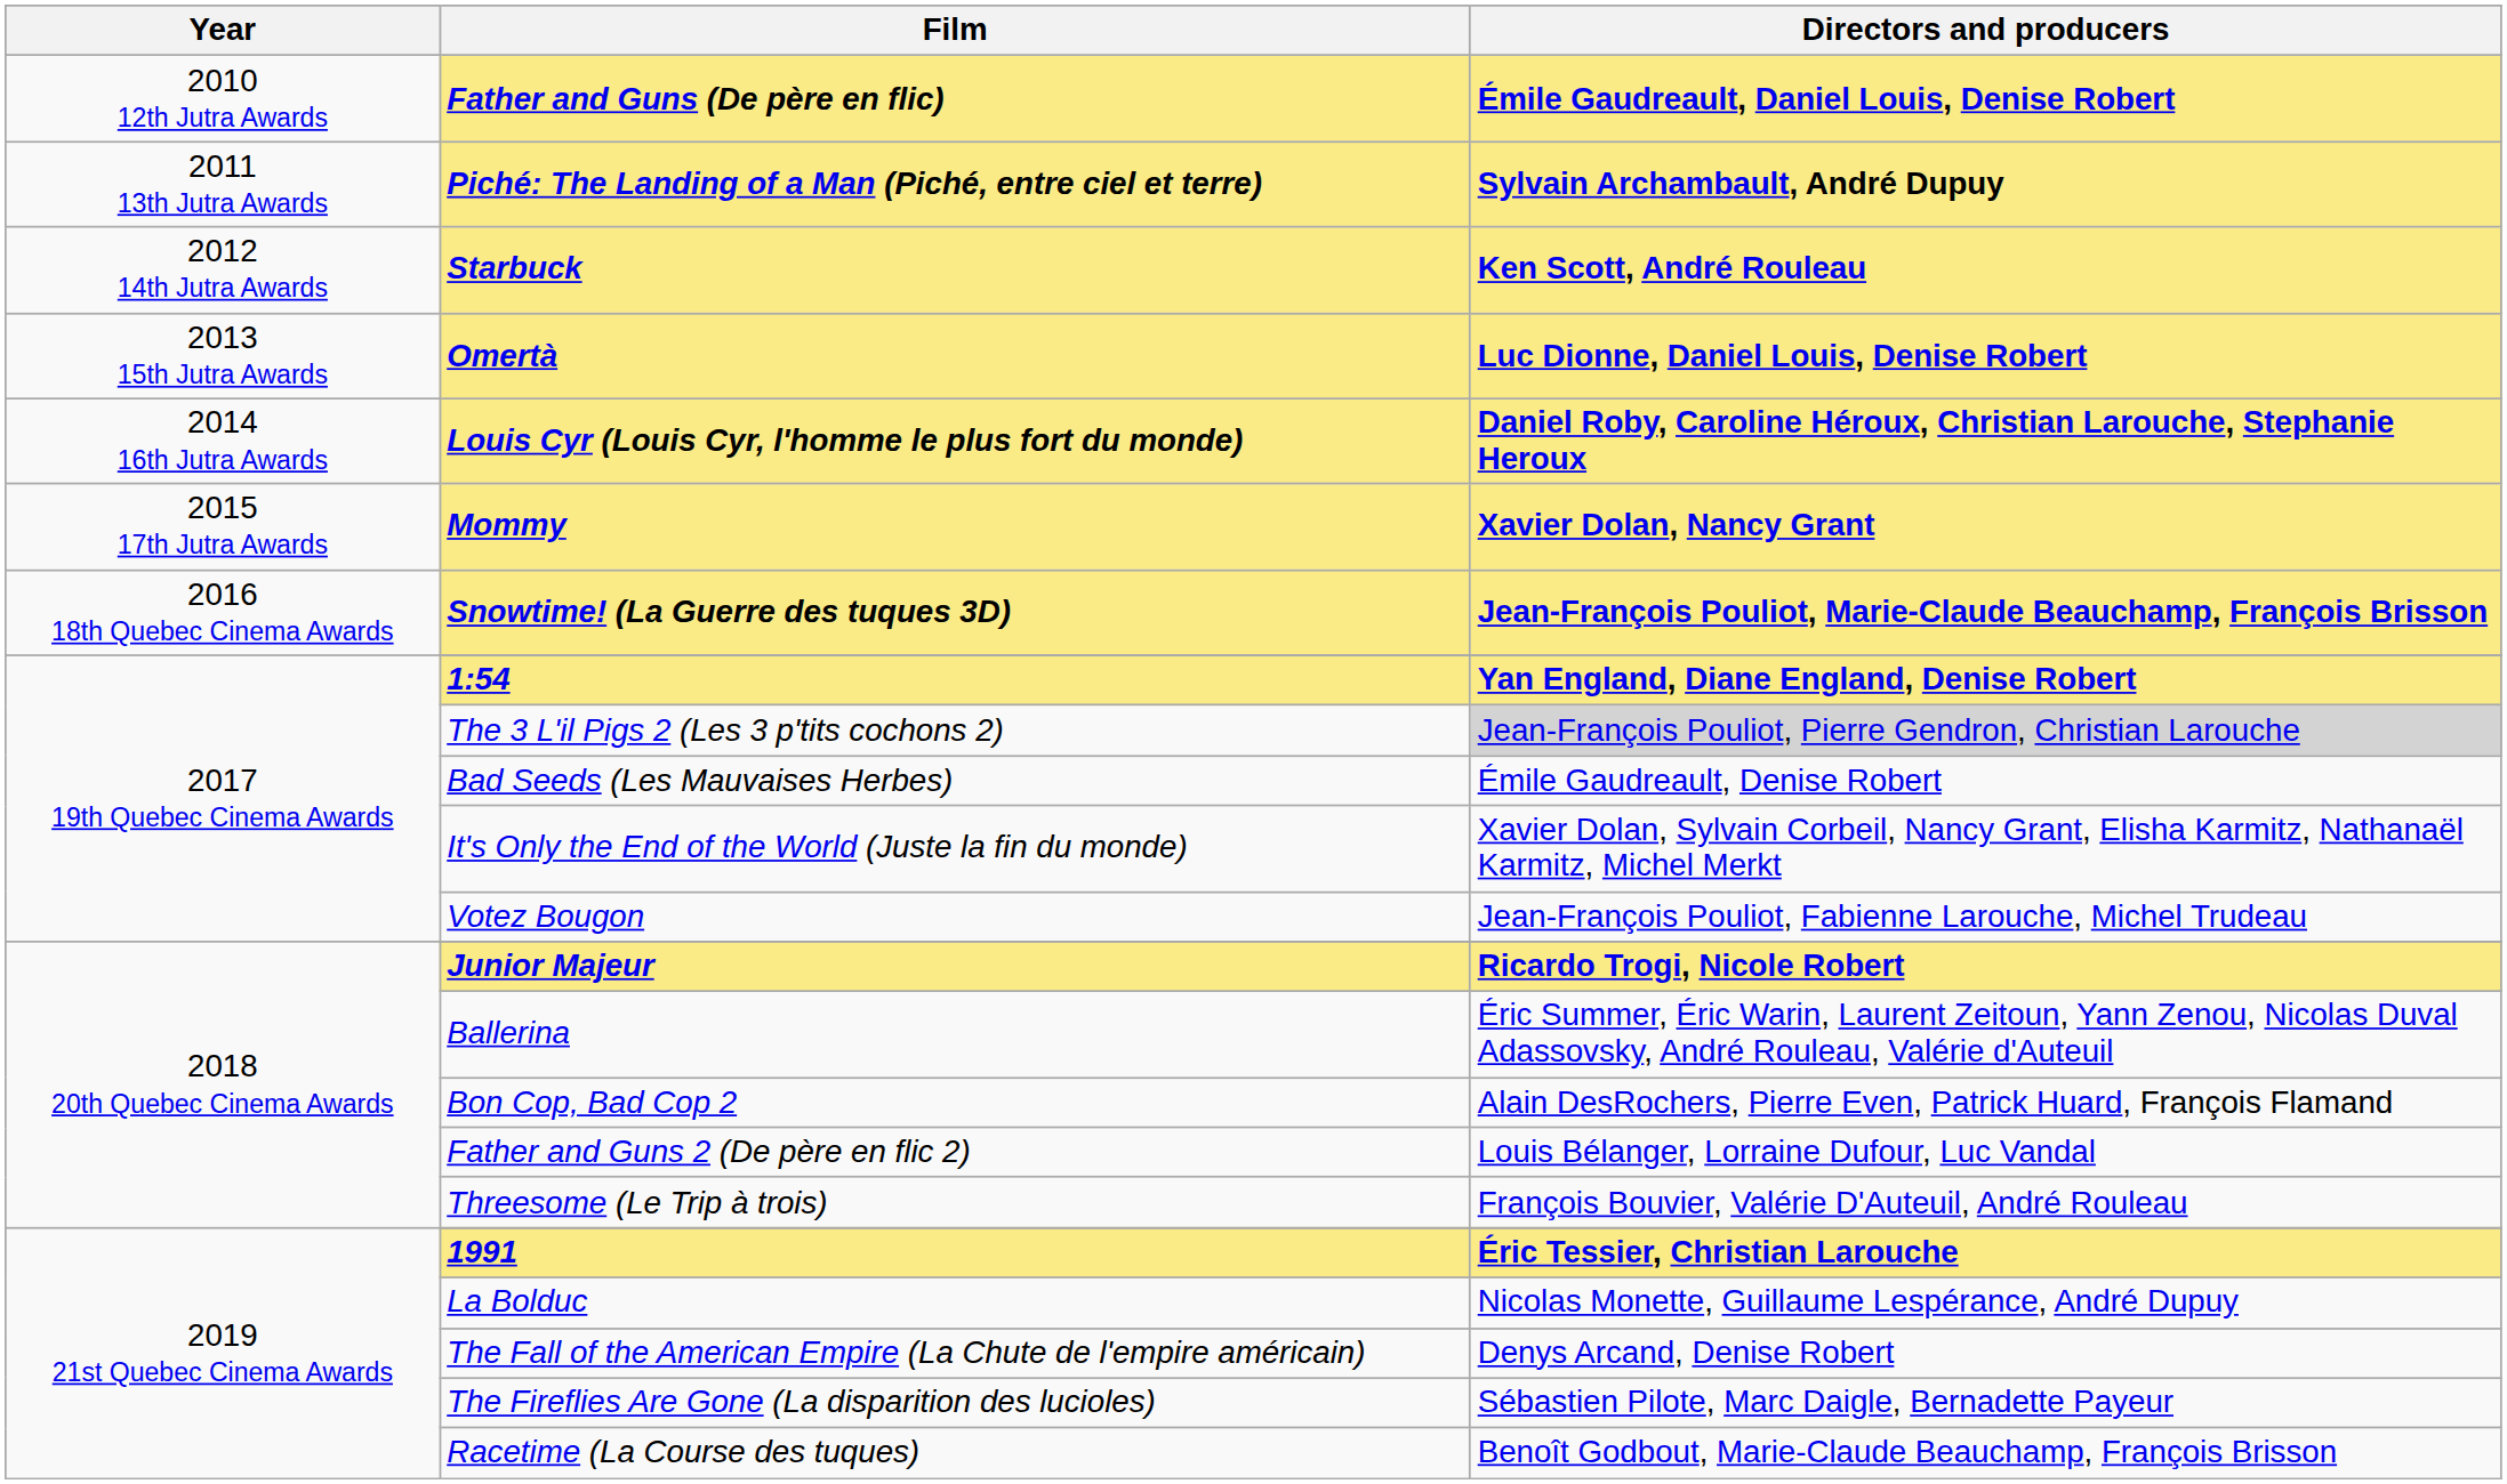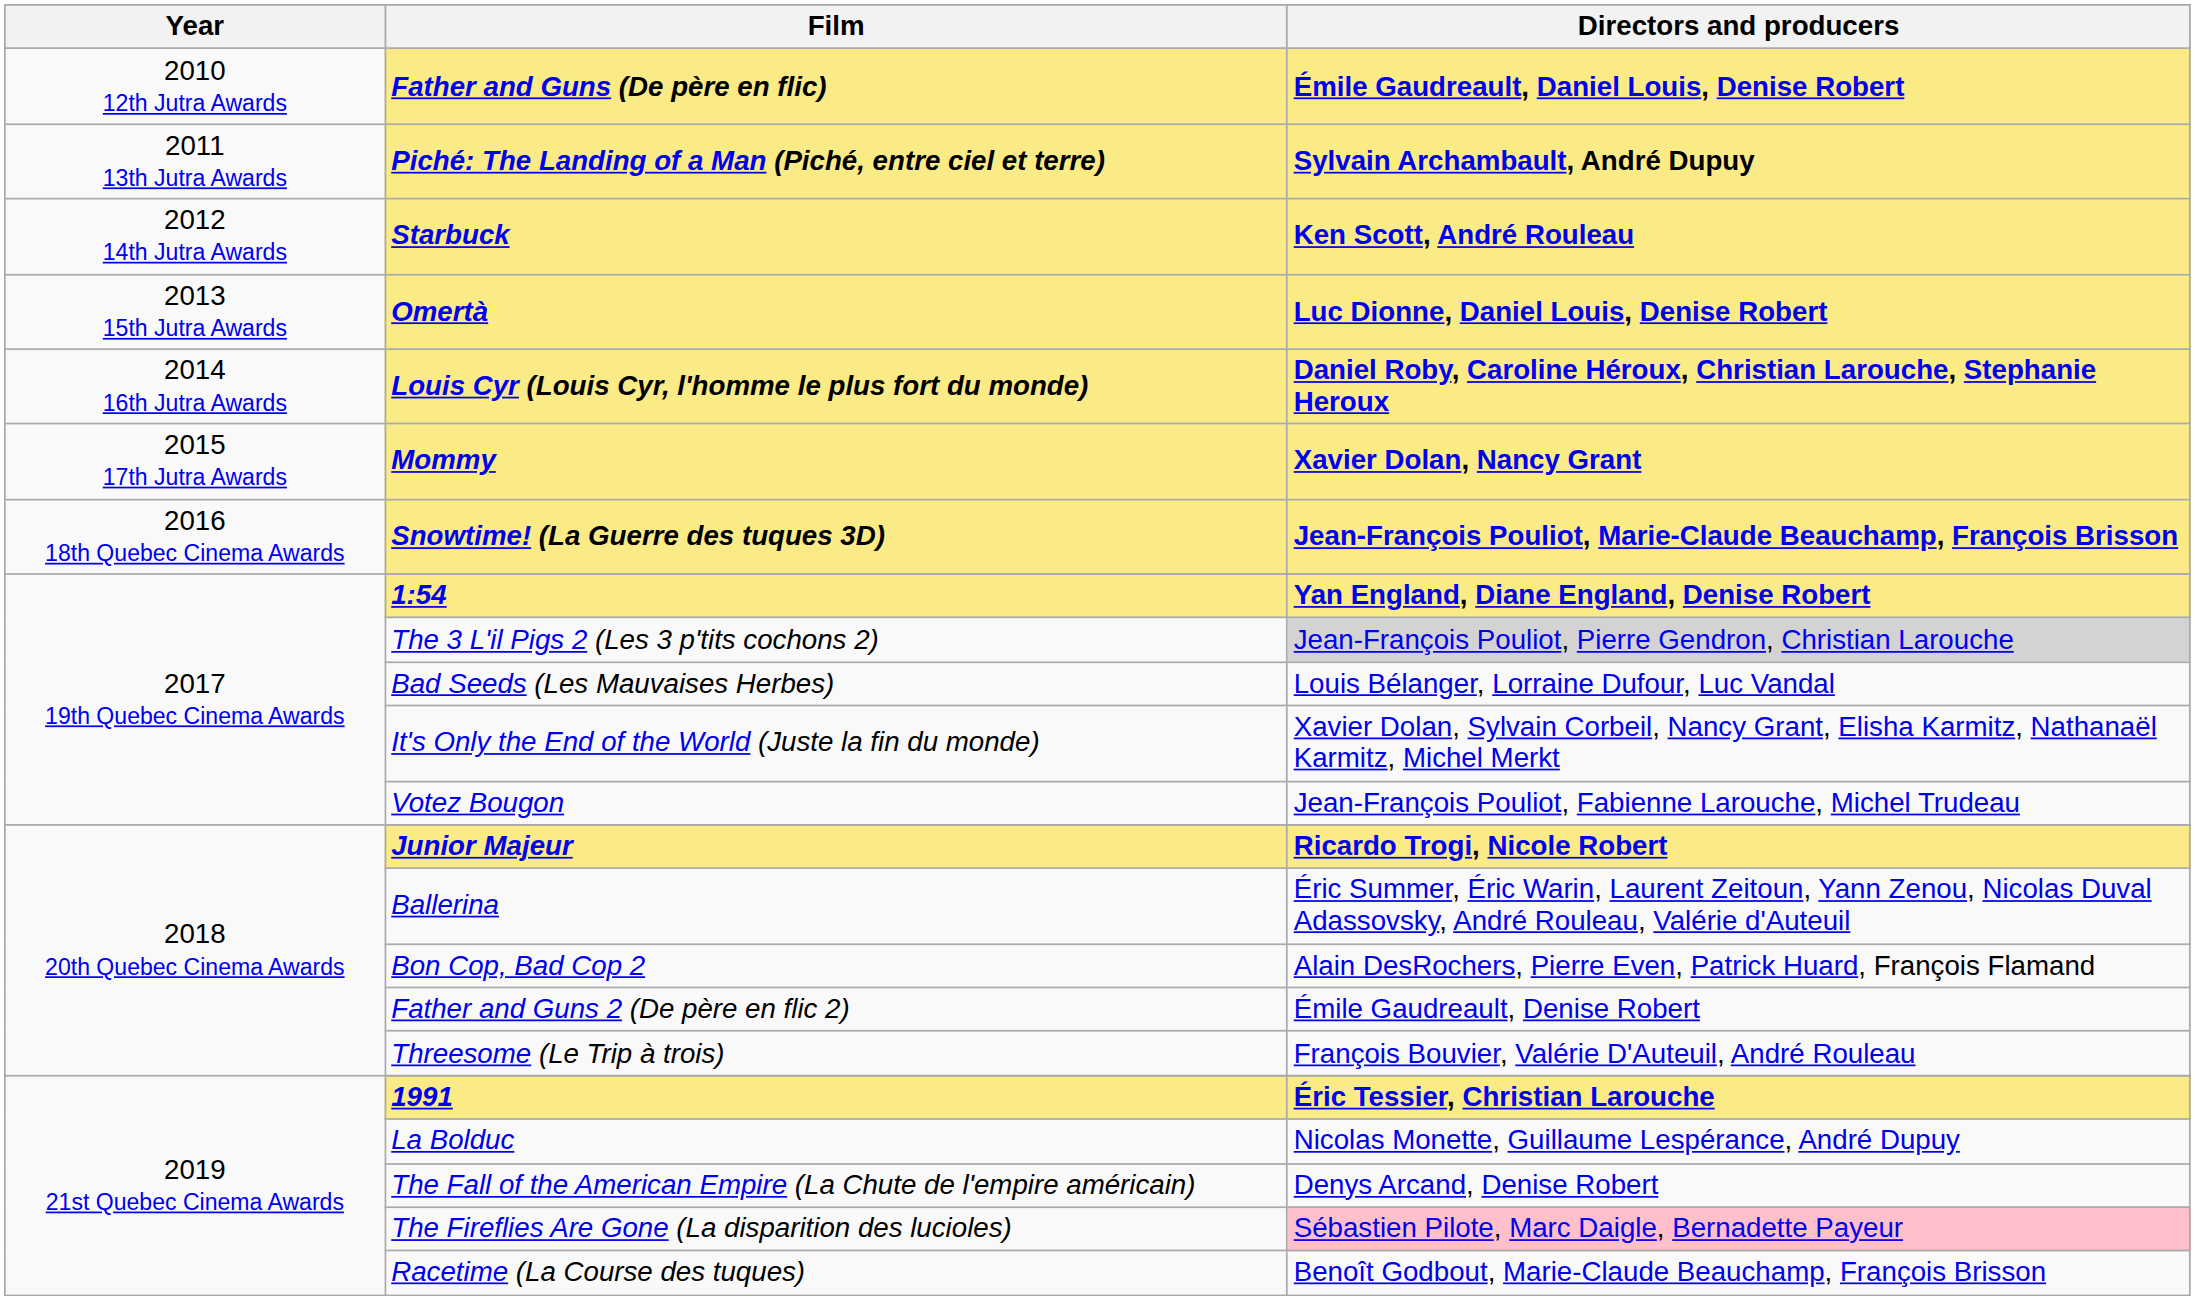Bad Seeds (Les Mauvaises Herbes) | Directors and producers: Émile Gaudreault, Denise Robert -> Louis Bélanger, Lorraine Dufour, Luc Vandal
Father and Guns 2 (De père en flic 2) | Directors and producers: Louis Bélanger, Lorraine Dufour, Luc Vandal -> Émile Gaudreault, Denise Robert
The Fireflies Are Gone (La disparition des lucioles) | Directors and producers: no background -> pink background
